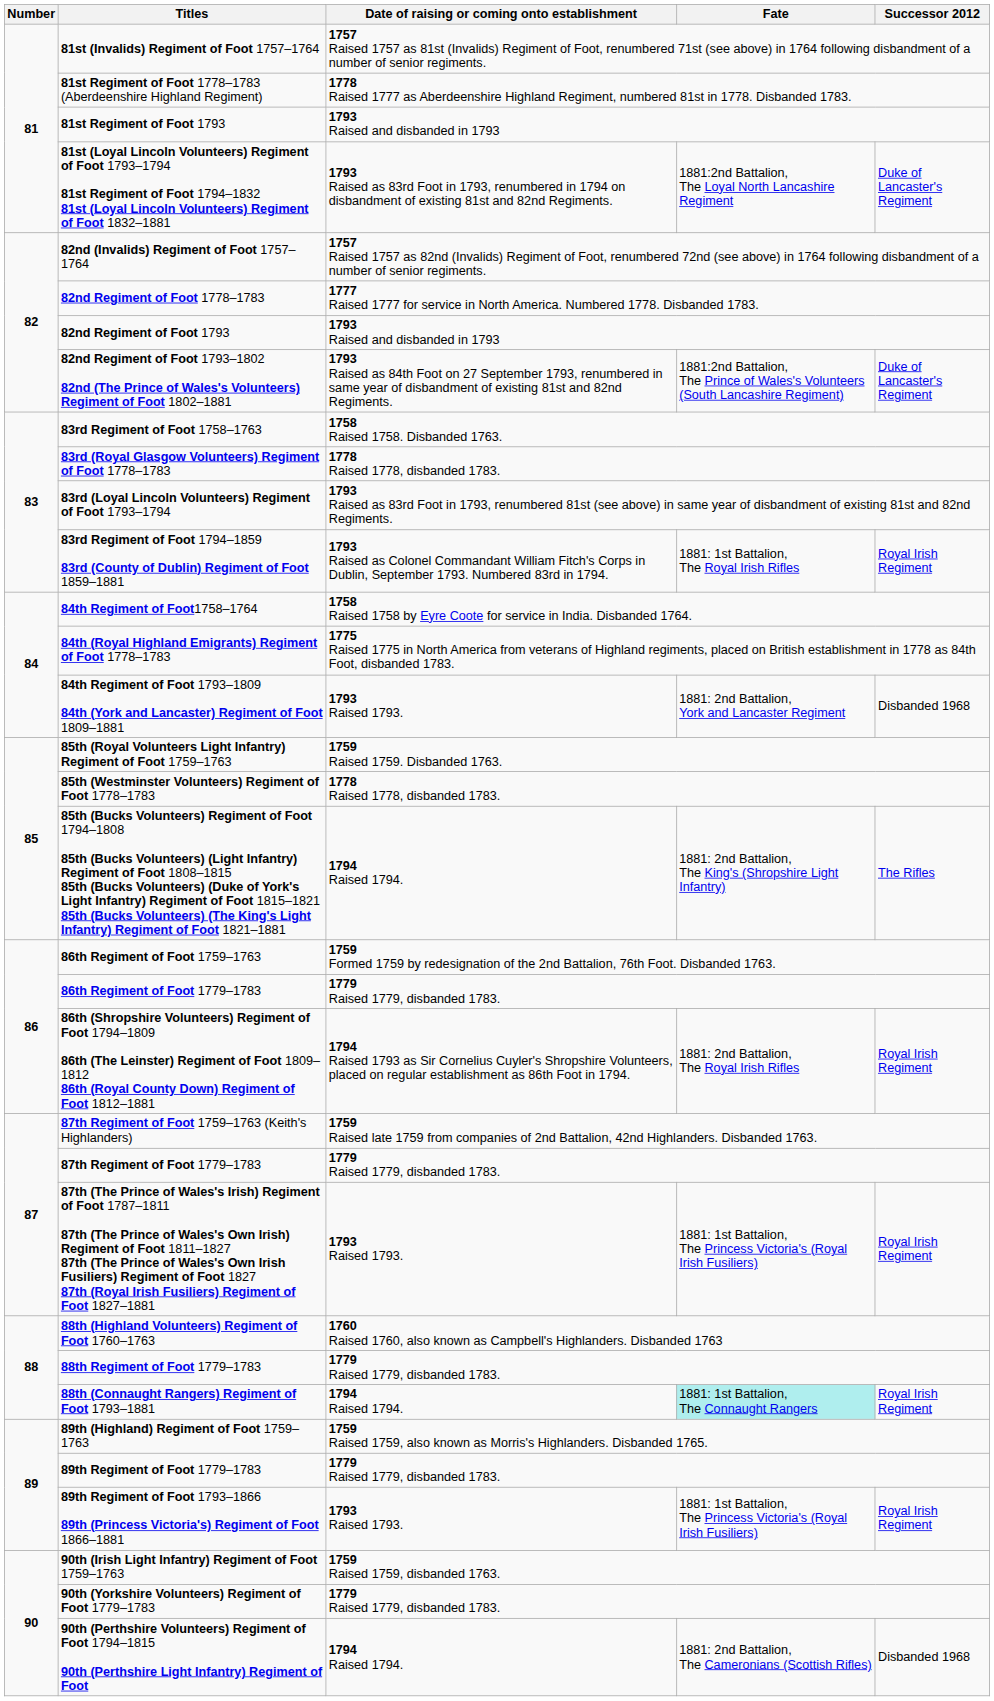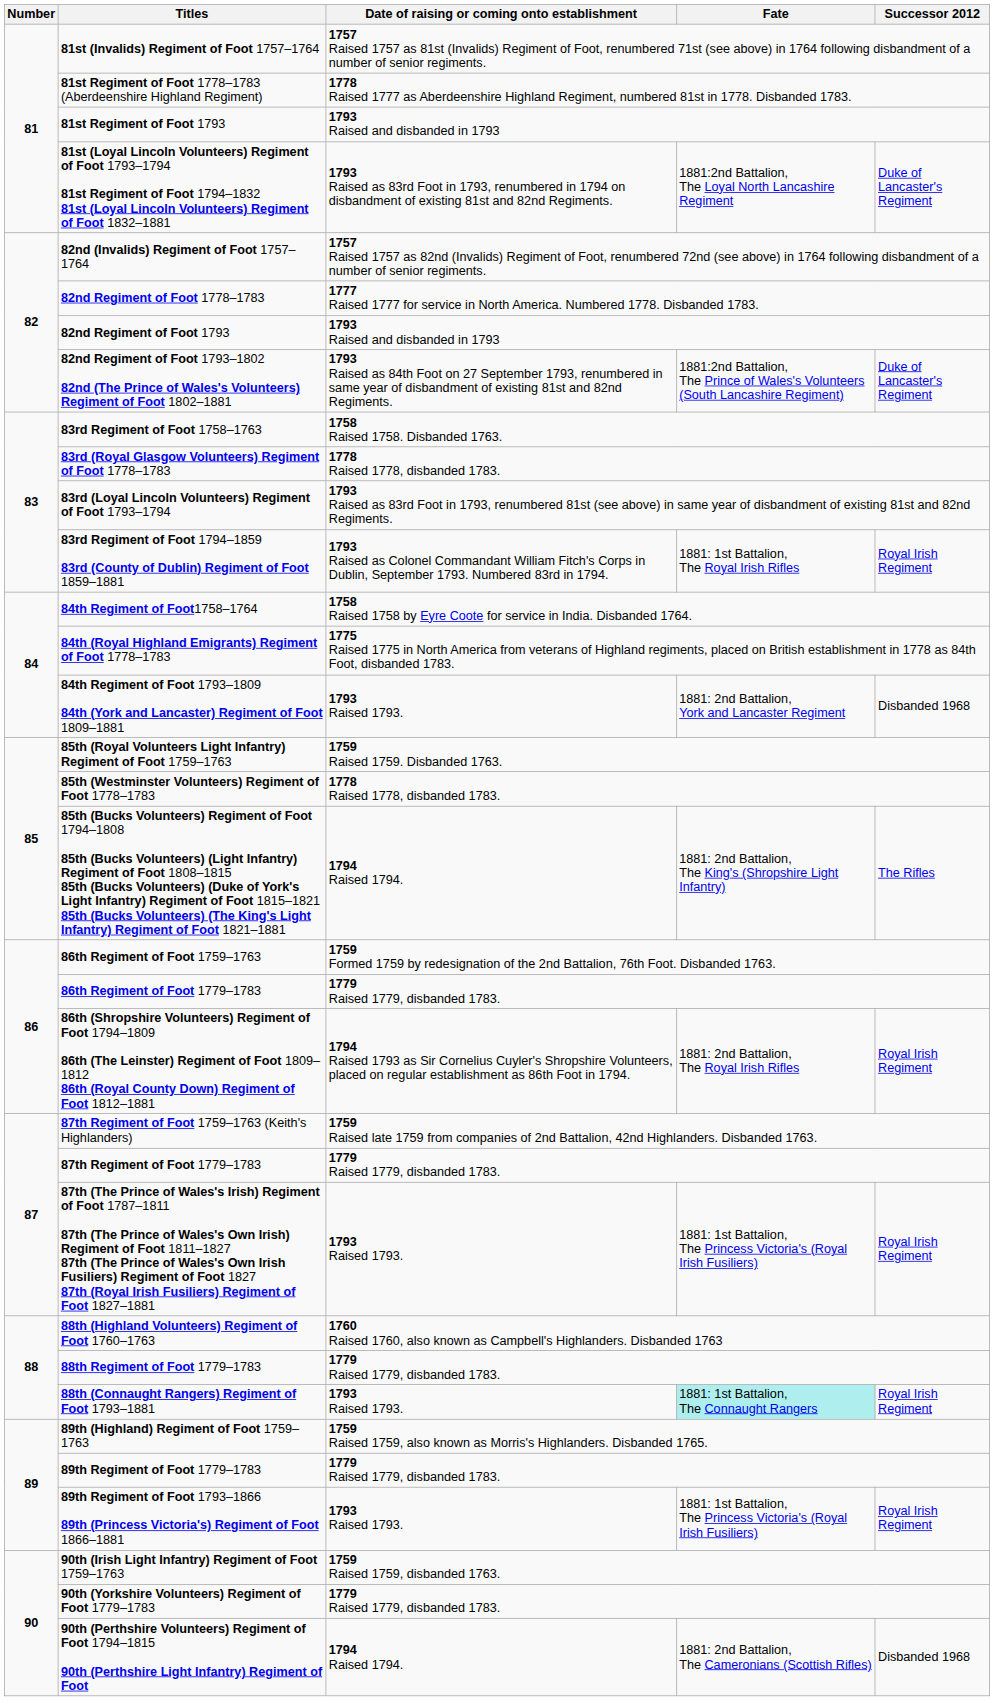88th (Connaught Rangers) Regiment of Foot 1793–1881 | Date of raising or coming onto establishment: 1794 Raised 1794. -> 1793 Raised 1793.
